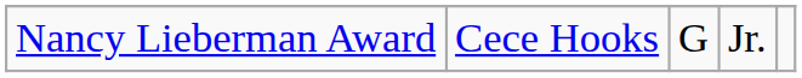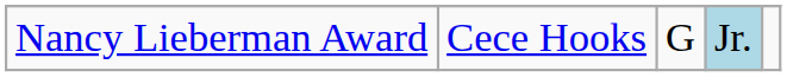Nancy Lieberman Award | column 4: no background -> lightblue background
